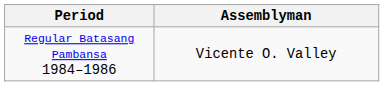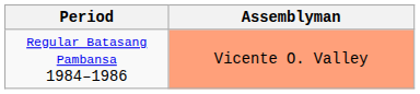Regular Batasang Pambansa 1984–1986 | Assemblyman: no background -> lightsalmon background
